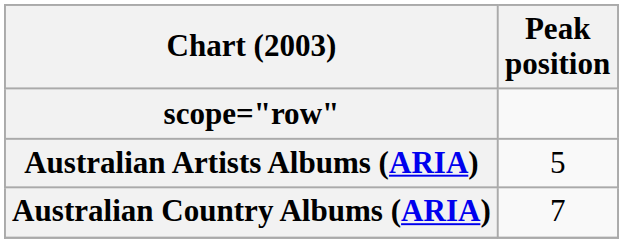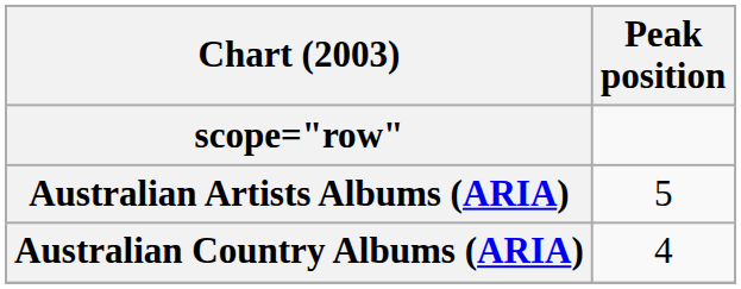Australian Country Albums (ARIA) | Peak position: 7 -> 4
